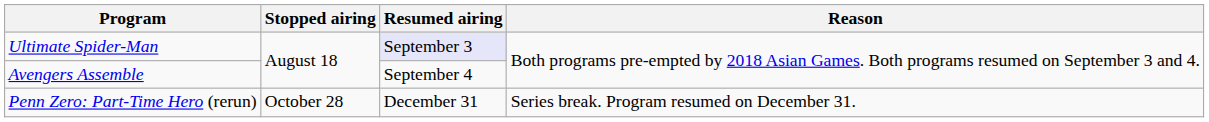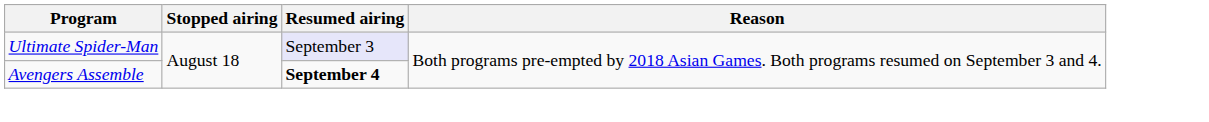Avengers Assemble | Resumed airing: normal -> bold
- row: Penn Zero: Part-Time Hero (rerun) | October 28 | December 31 | Series break. Program resumed on December 31.
